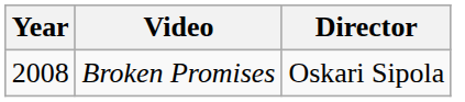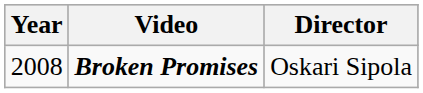Broken Promises | Video: normal -> bold
